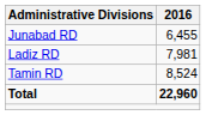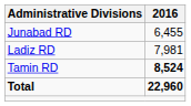Tamin RD | 2016: normal -> bold
